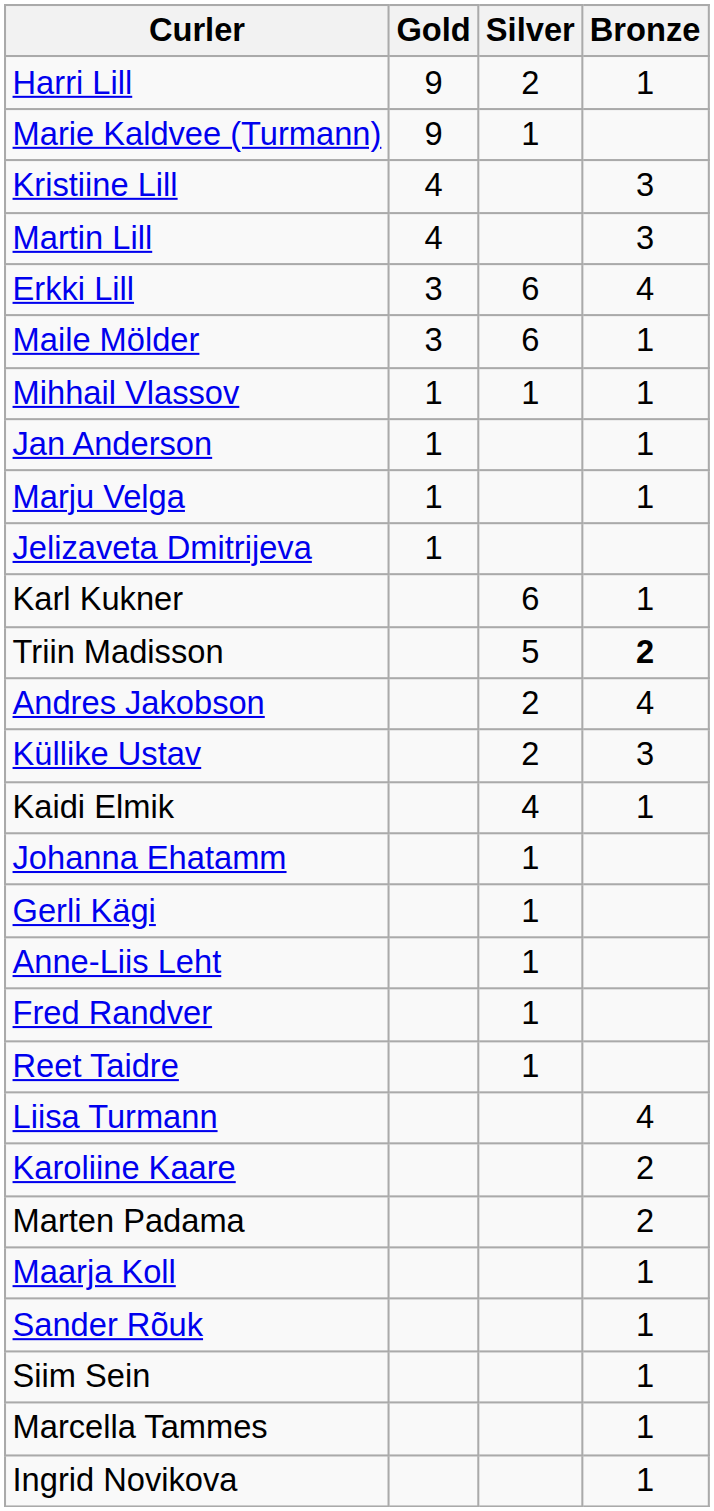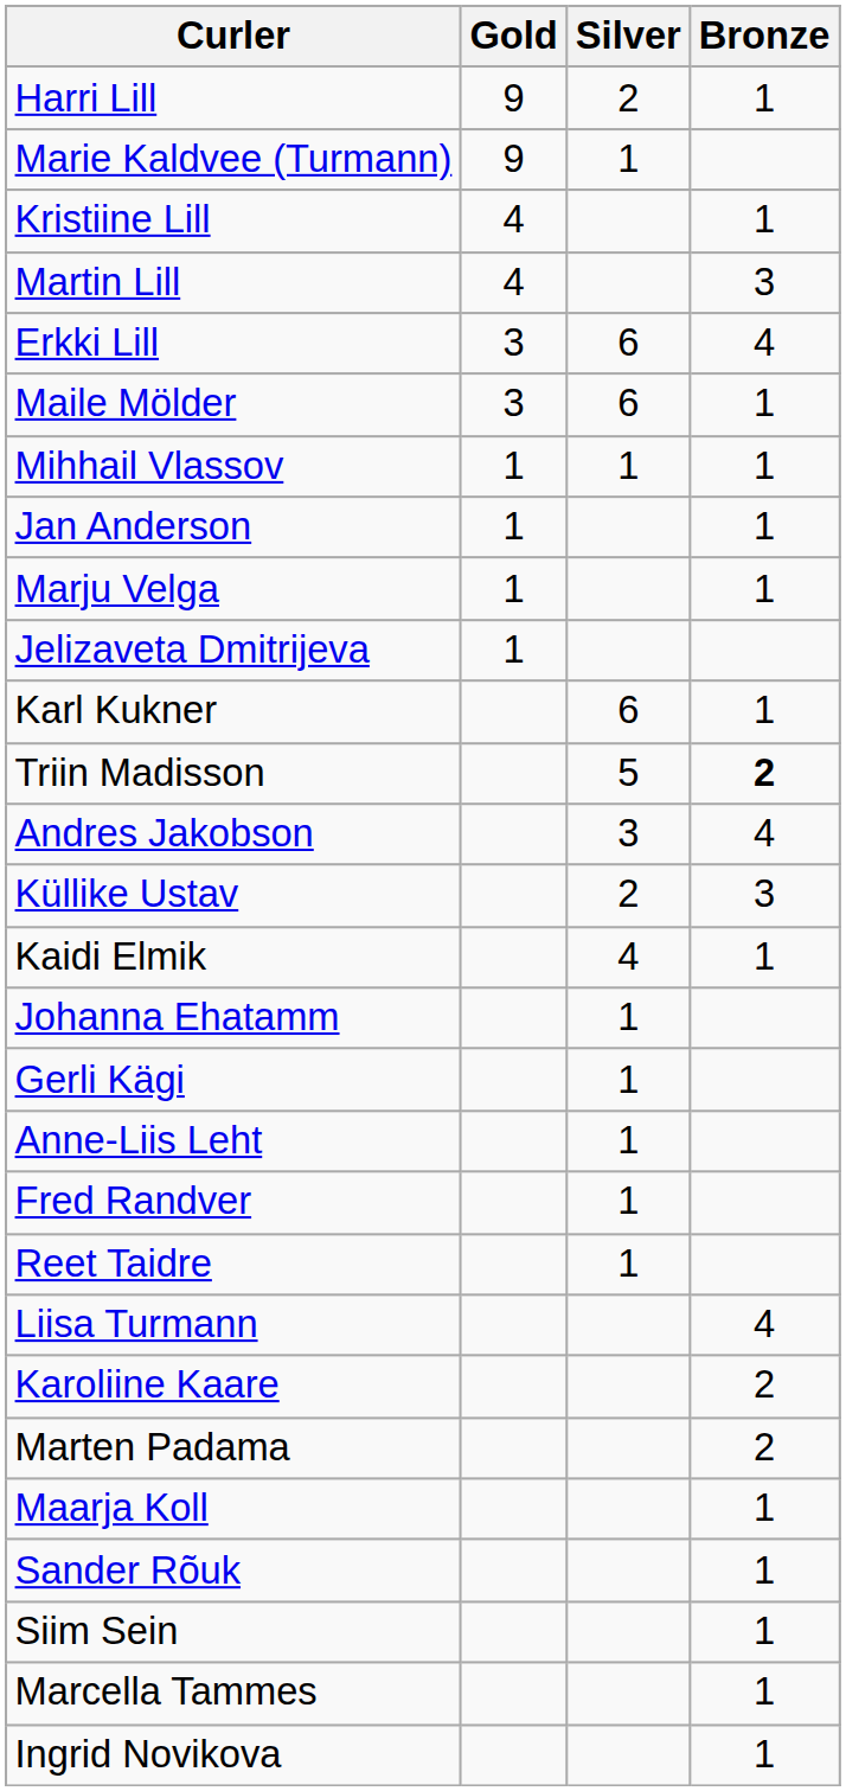Kristiine Lill | Bronze: 3 -> 1
Andres Jakobson | Silver: 2 -> 3
